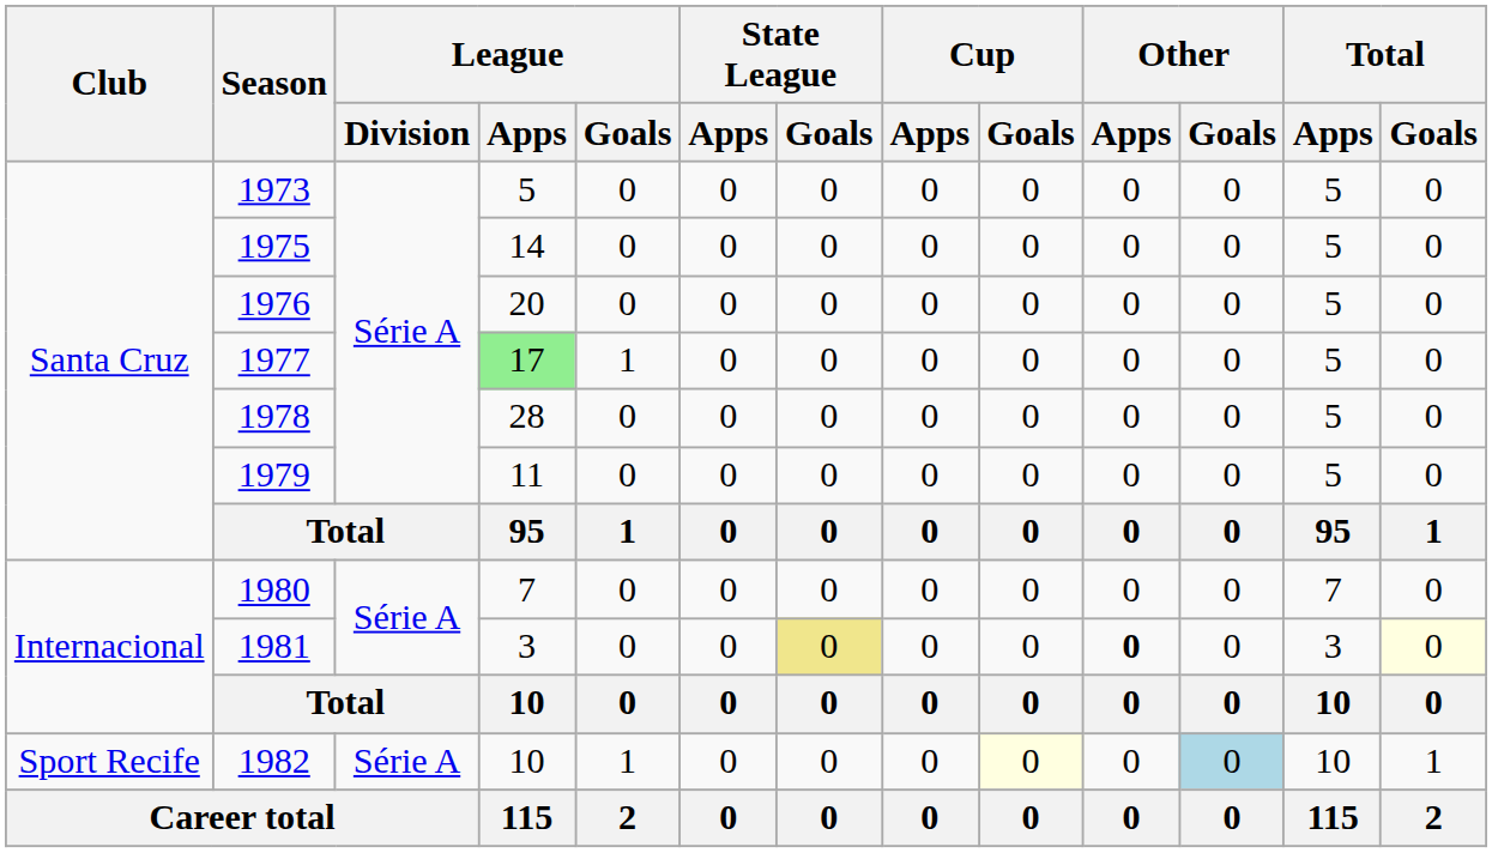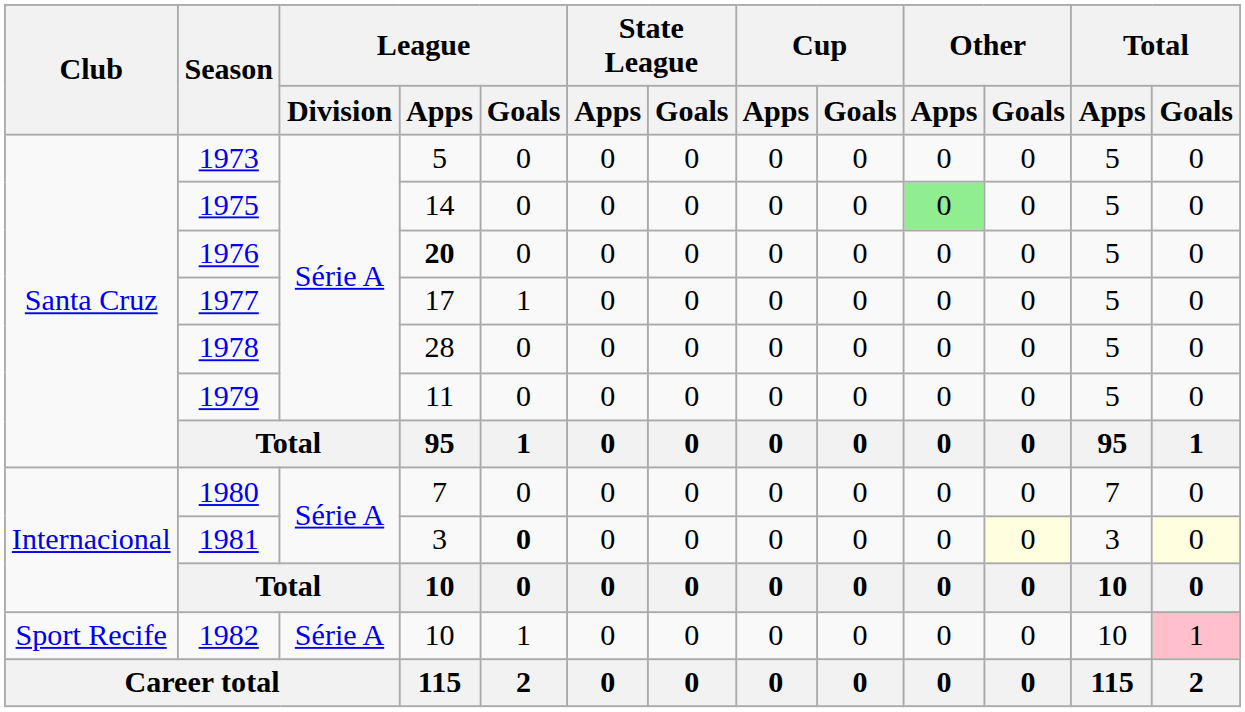1975 | Other / Apps: no background -> lightgreen background
1976 | League / Apps: normal -> bold
1977 | League / Apps: lightgreen background -> no background
1981 | League / Goals: normal -> bold
1981 | State League / Goals: khaki background -> no background
1981 | Other / Apps: bold -> normal
1981 | Other / Goals: no background -> lightyellow background
1982 | Cup / Goals: lightyellow background -> no background
1982 | Other / Goals: lightblue background -> no background
1982 | Total / Goals: no background -> pink background
